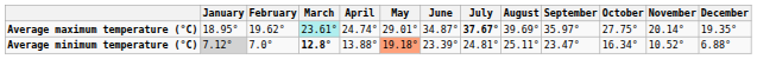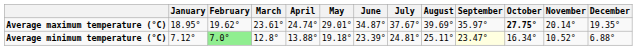row 2 | March: paleturquoise background -> no background
row 2 | July: bold -> normal
row 2 | October: normal -> bold
row 3 | January: lightgrey background -> no background
row 3 | February: no background -> lightgreen background
row 3 | March: bold -> normal
row 3 | May: lightsalmon background -> no background
row 3 | September: no background -> lightyellow background
